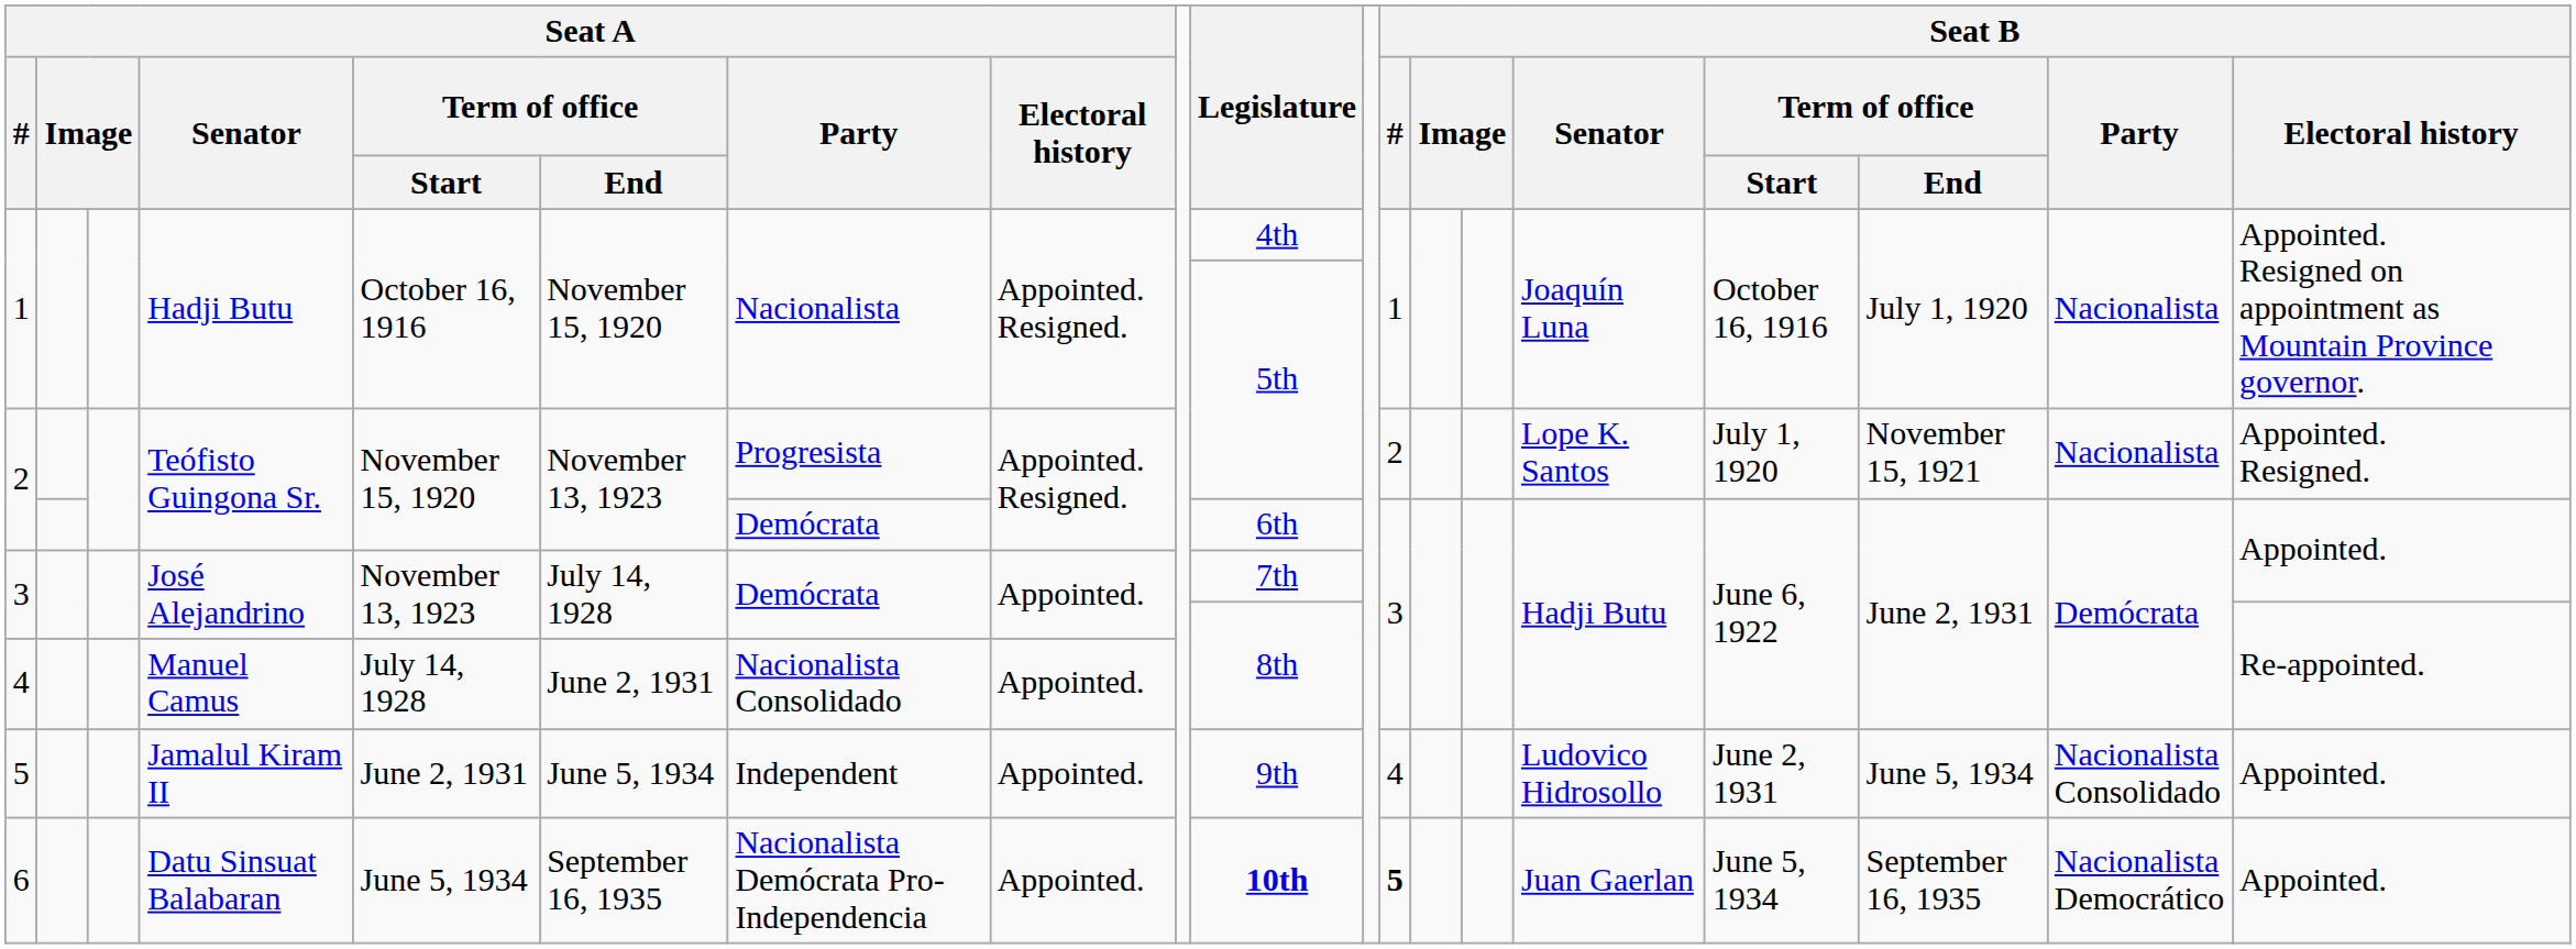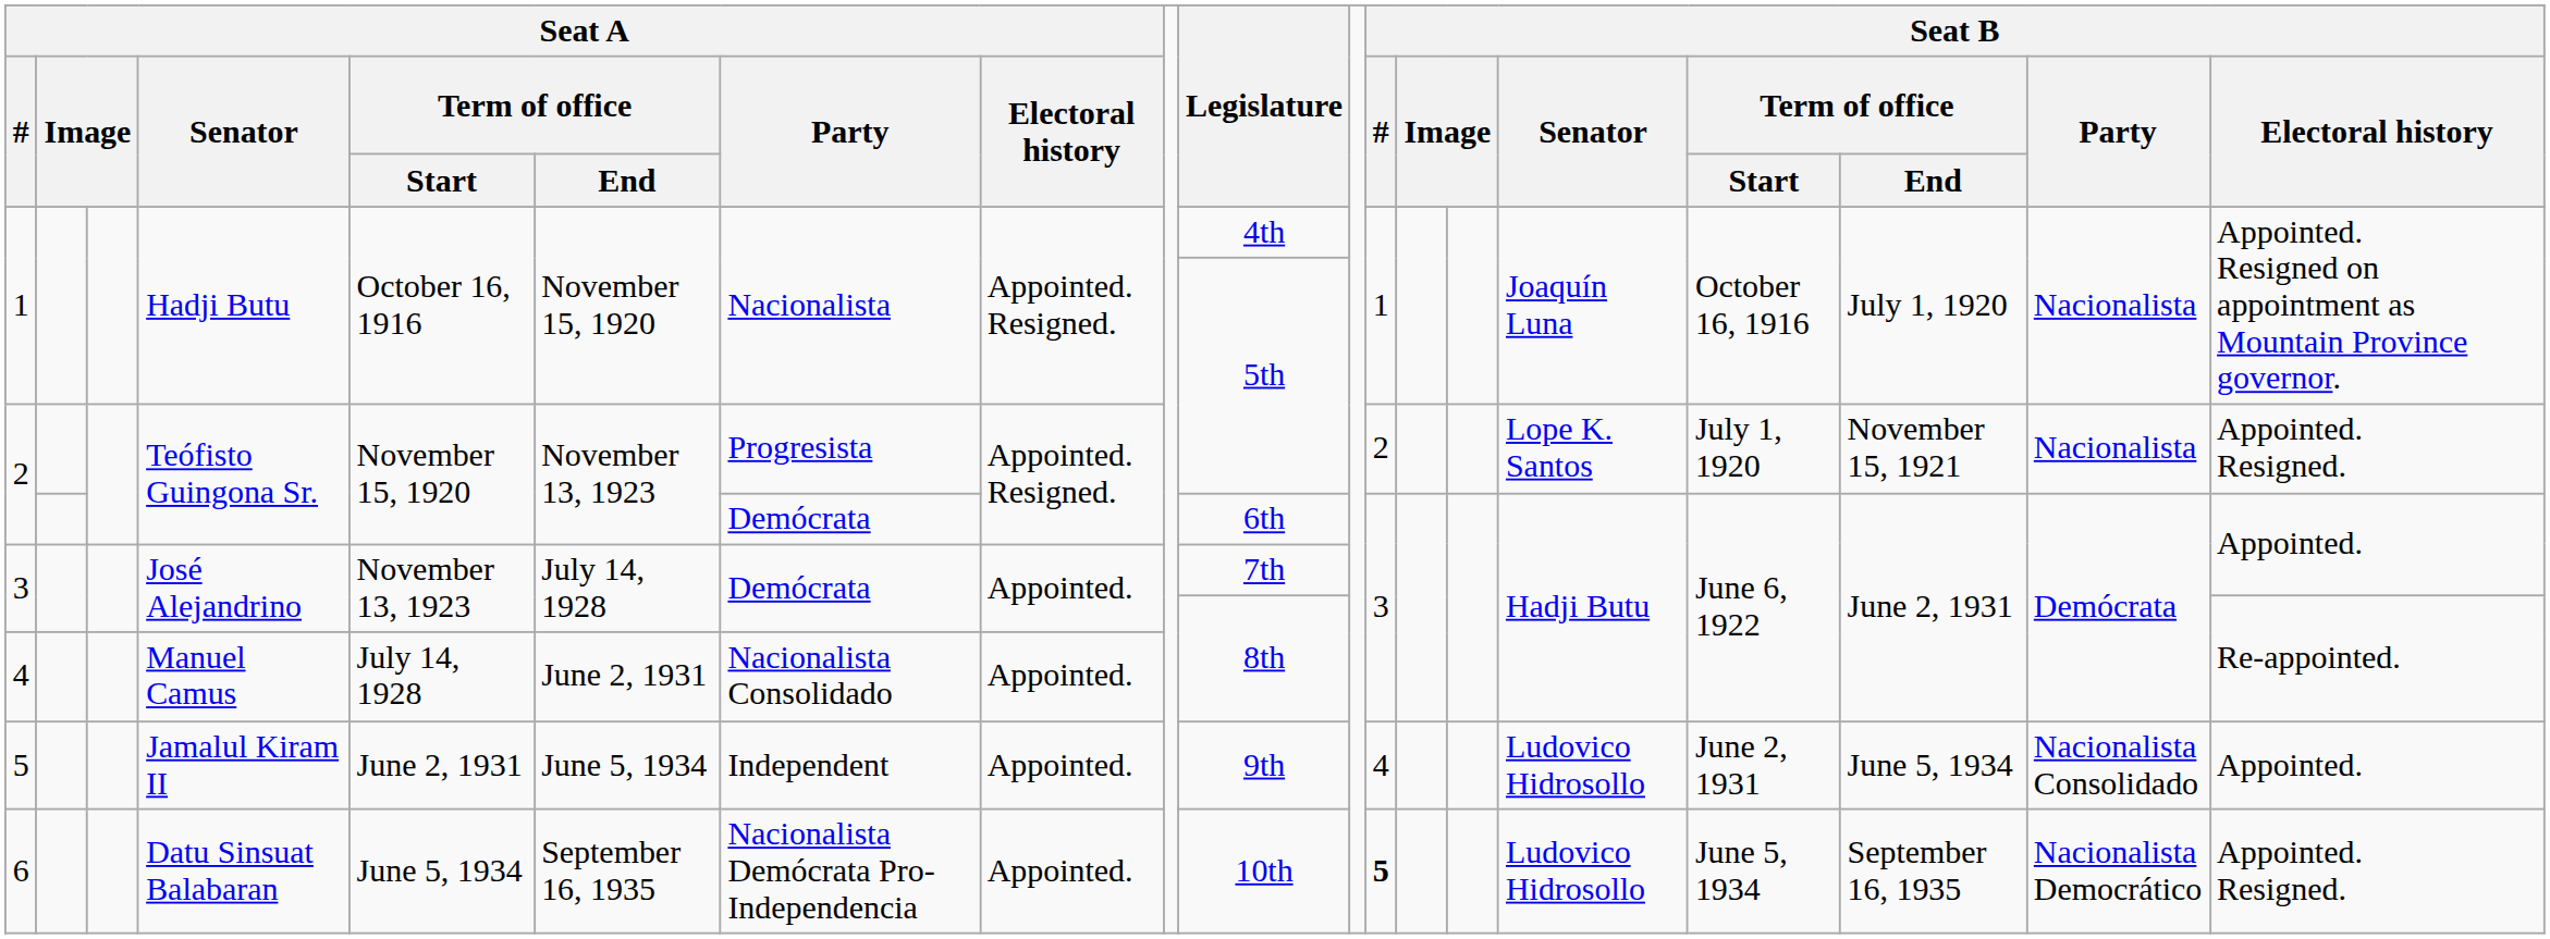6 | Legislature: bold -> normal
6 | Seat B / Senator: Juan Gaerlan -> Ludovico Hidrosollo
6 | Seat B / Electoral history: Appointed. -> Appointed. Resigned.
